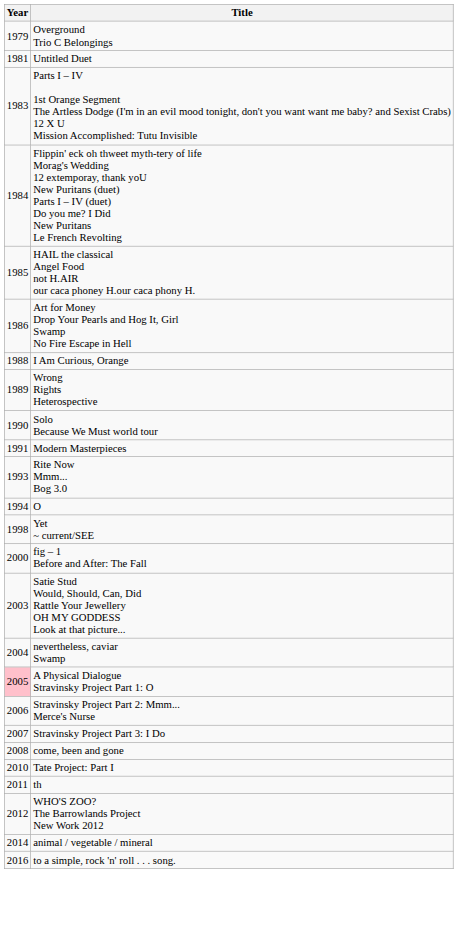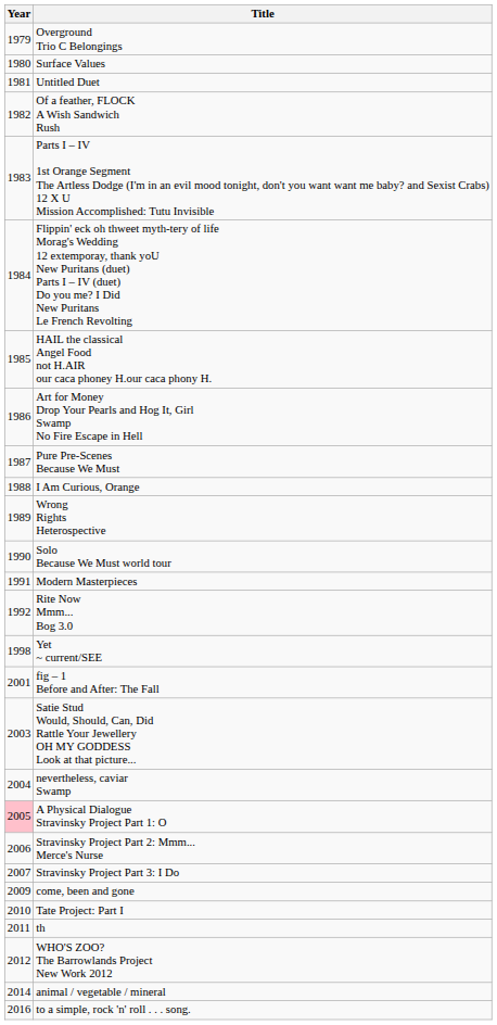+ row: 1980 | Surface Values
+ row: 1982 | Of a feather, FLOCK A Wish Sandwich Rush
+ row: 1987 | Pure Pre-Scenes Because We Must
Rite Now Mmm... Bog 3.0 | Year: 1993 -> 1992
- row: 1994 | O
fig – 1 Before and After: The Fall | Year: 2000 -> 2001
come, been and gone | Year: 2008 -> 2009
